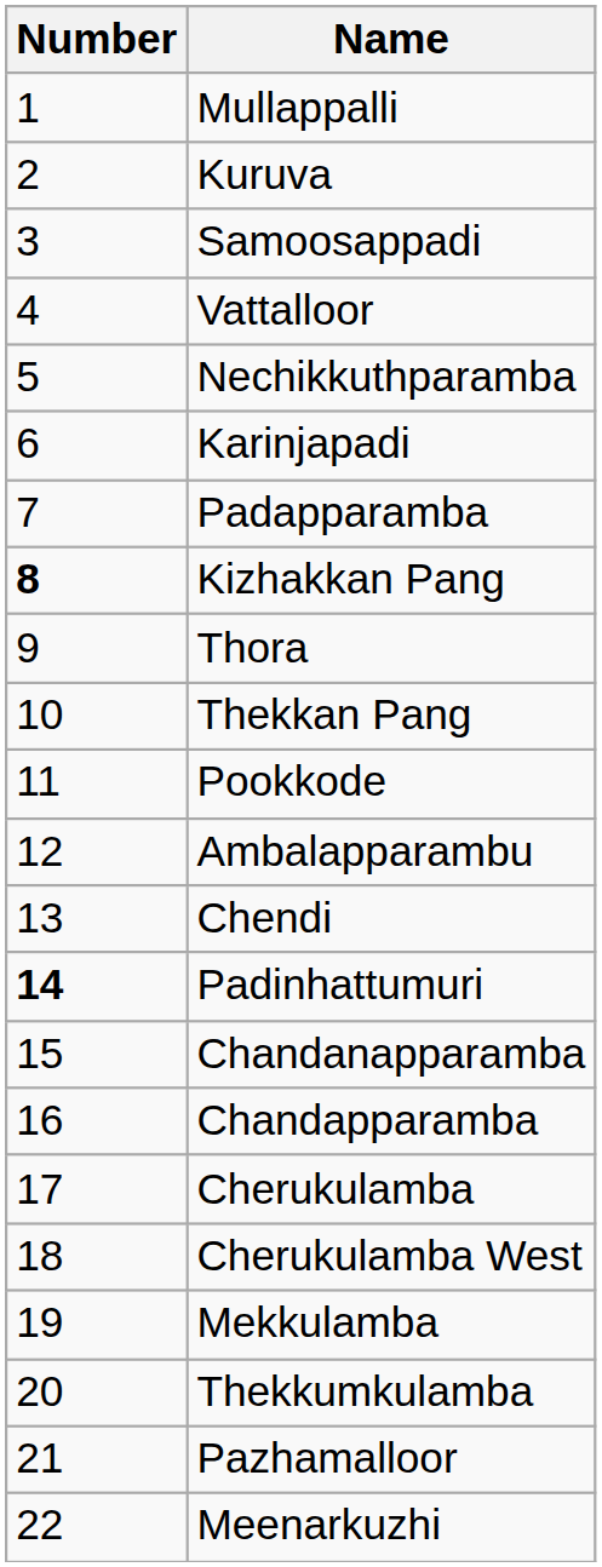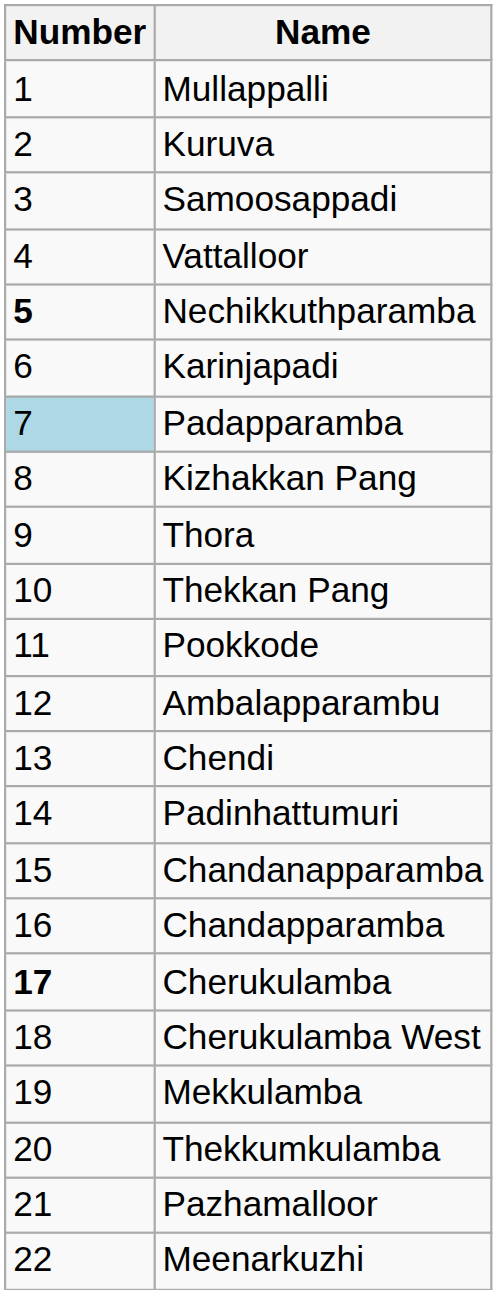Nechikkuthparamba | Number: normal -> bold
Padapparamba | Number: no background -> lightblue background
Kizhakkan Pang | Number: bold -> normal
Padinhattumuri | Number: bold -> normal
Cherukulamba | Number: normal -> bold
